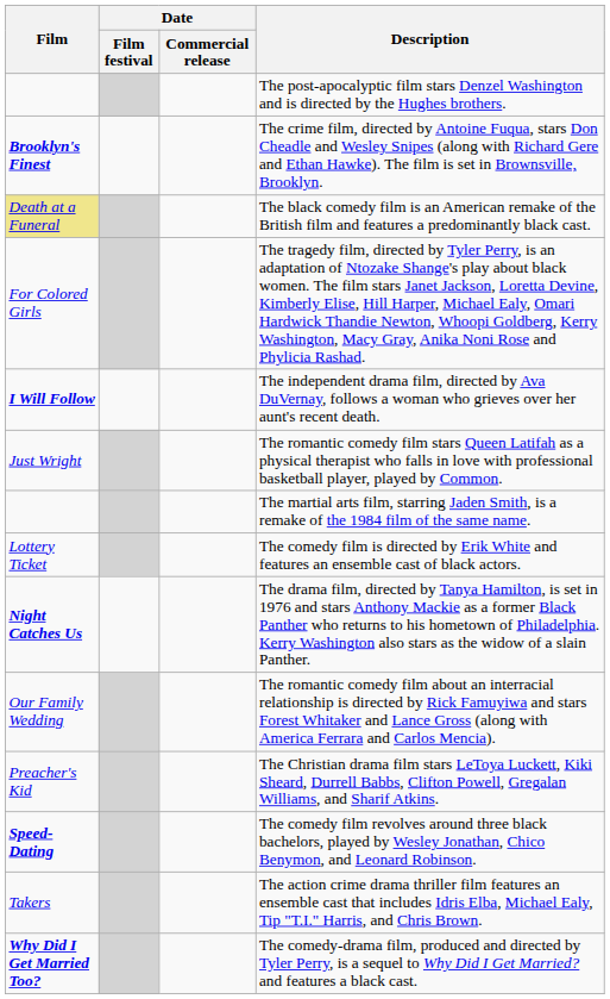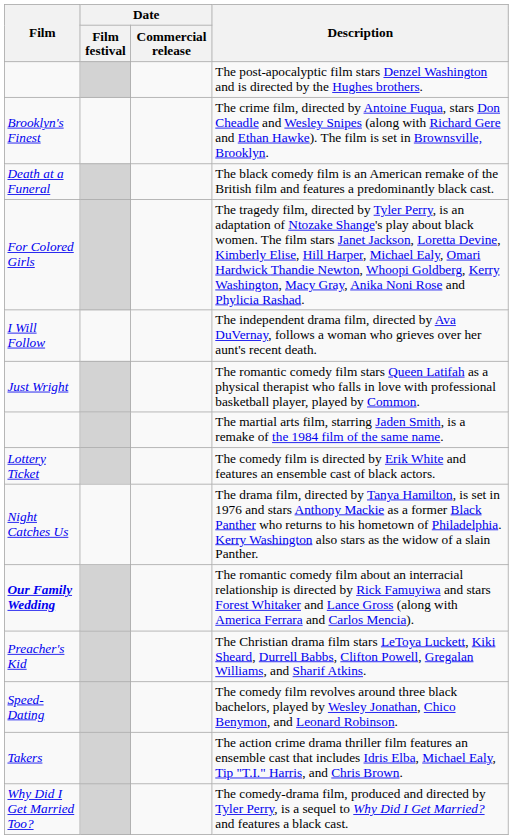row 4 | Film: bold -> normal
row 5 | Film: khaki background -> no background
row 7 | Film: bold -> normal
row 11 | Film: bold -> normal
row 12 | Film: normal -> bold
row 14 | Film: bold -> normal
row 16 | Film: bold -> normal
